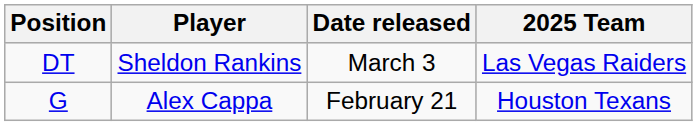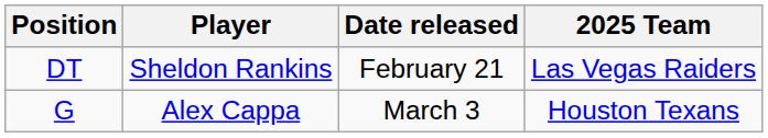DT | Date released: March 3 -> February 21
G | Date released: February 21 -> March 3
